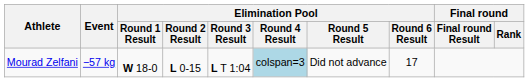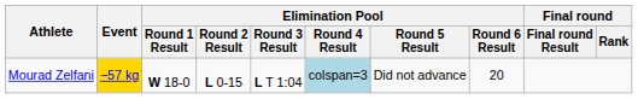Mourad Zelfani | Event: no background -> gold background
Mourad Zelfani | Elimination Pool / Round 6 Result: 17 -> 20
